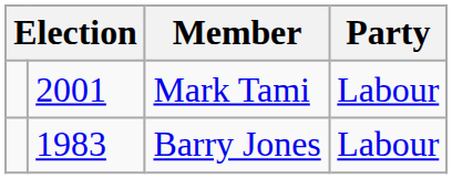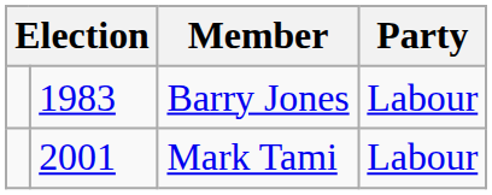rows swapped: Barry Jones <-> Mark Tami
